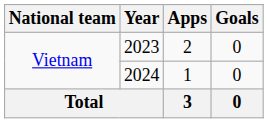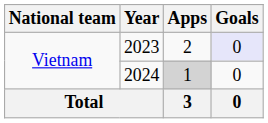2023 | Goals: no background -> lavender background
2024 | Apps: no background -> lightgrey background
